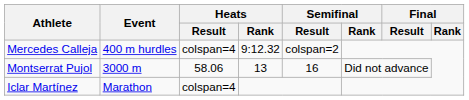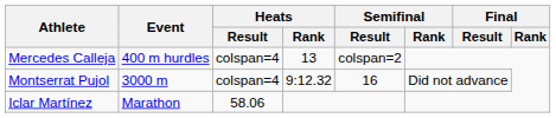Mercedes Calleja | Heats / Rank: 9:12.32 -> 13
Montserrat Pujol | Heats / Result: 58.06 -> colspan=4
Montserrat Pujol | Heats / Rank: 13 -> 9:12.32
Iclar Martínez | Heats / Result: colspan=4 -> 58.06
